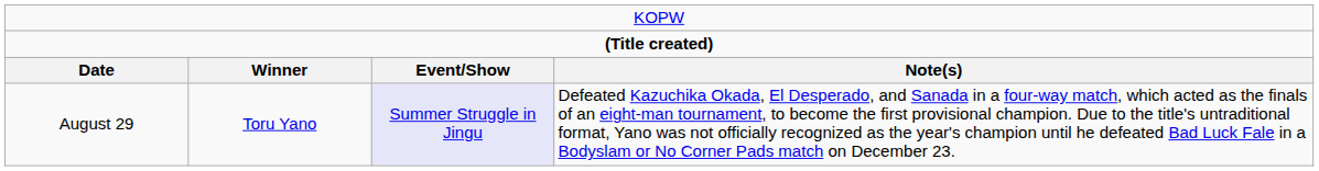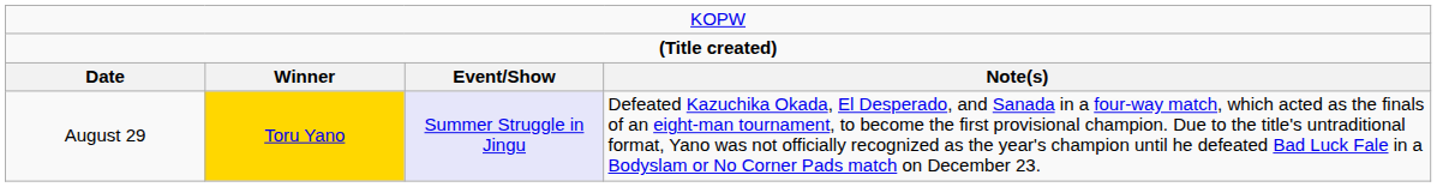August 29 | column 2: no background -> gold background
